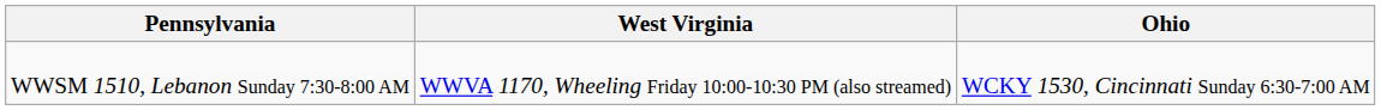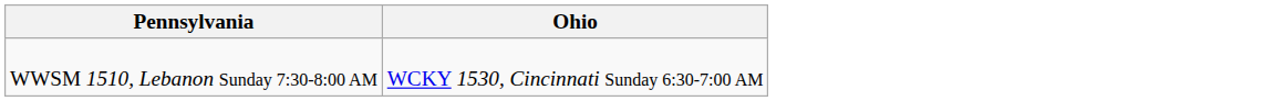- column: West Virginia | WWVA 1170, Wheeling Friday 10:00-10:30 PM (also streamed)
